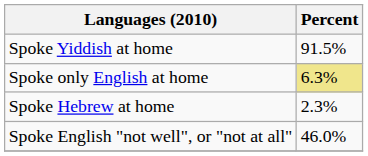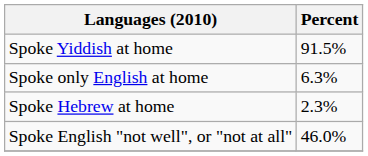Spoke only English at home | Percent: khaki background -> no background
